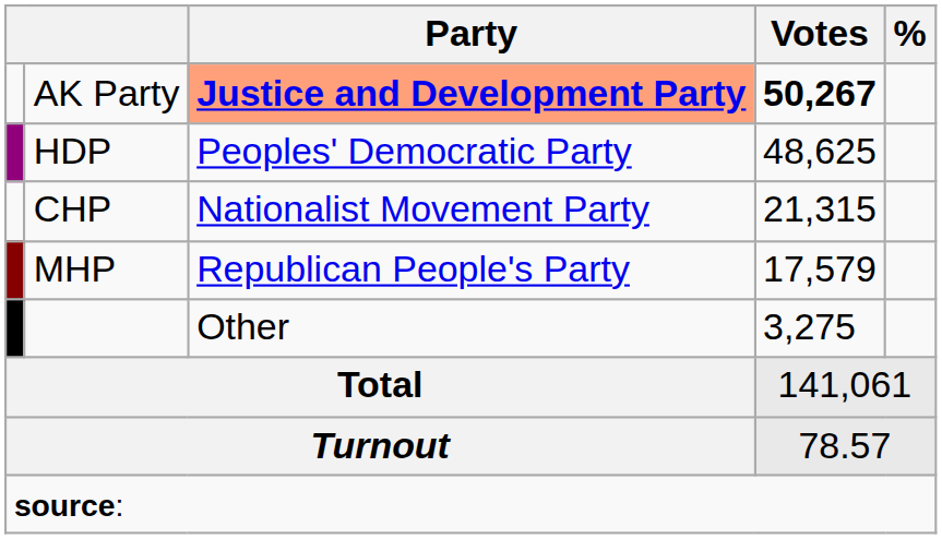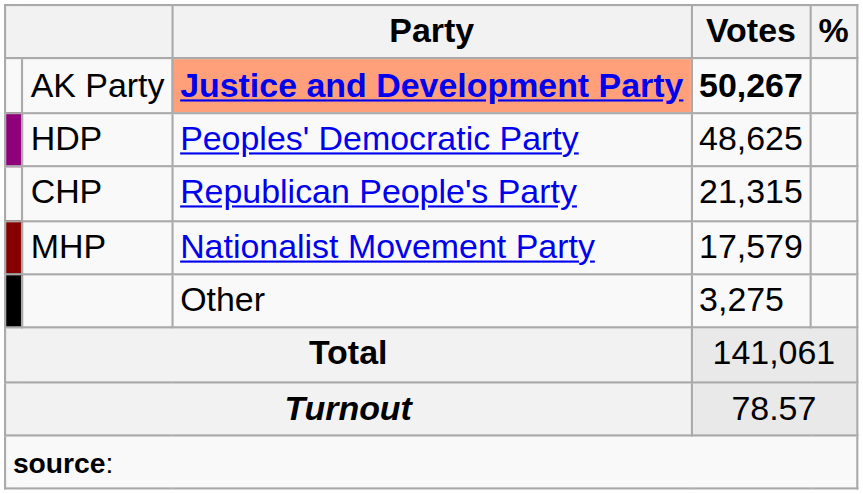CHP | Party: Nationalist Movement Party -> Republican People's Party
MHP | Party: Republican People's Party -> Nationalist Movement Party
